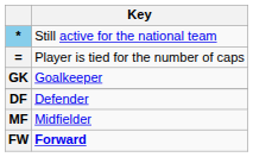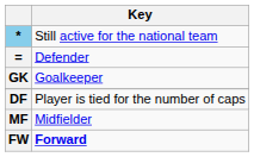= | Key: Player is tied for the number of caps -> Defender
DF | Key: Defender -> Player is tied for the number of caps
